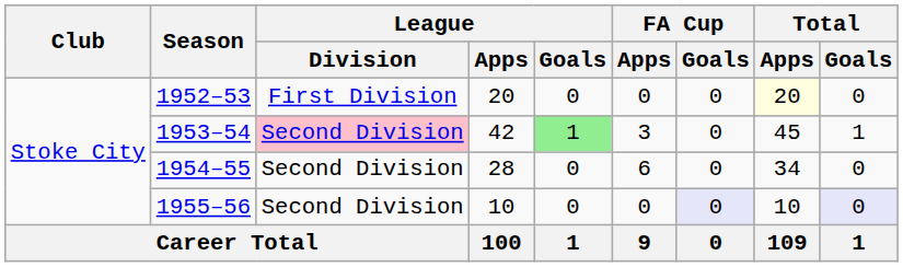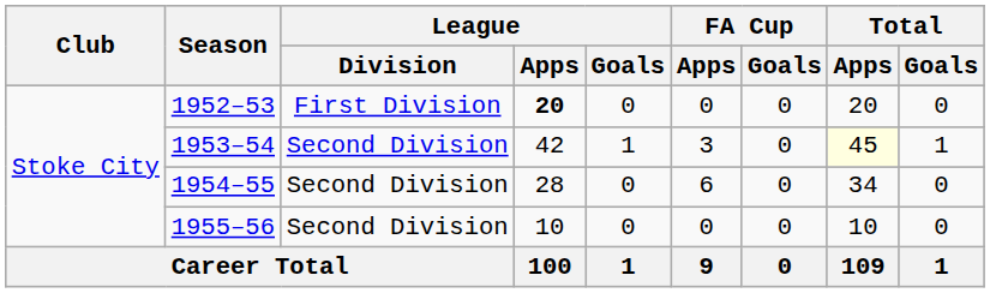1952–53 | League / Apps: normal -> bold
1952–53 | Total / Apps: lightyellow background -> no background
1953–54 | League / Division: pink background -> no background
1953–54 | League / Goals: lightgreen background -> no background
1953–54 | Total / Apps: no background -> lightyellow background
1955–56 | FA Cup / Goals: lavender background -> no background
1955–56 | Total / Goals: lavender background -> no background
